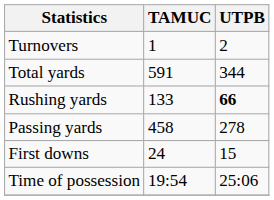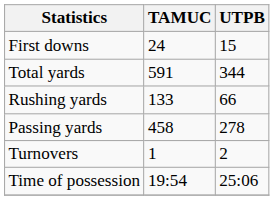rows swapped: First downs <-> Turnovers
Rushing yards | UTPB: bold -> normal
